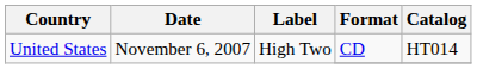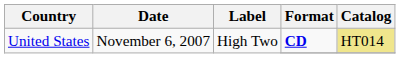row 2 | Format: normal -> bold
row 2 | Catalog: no background -> khaki background
